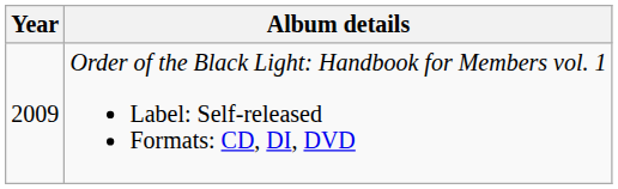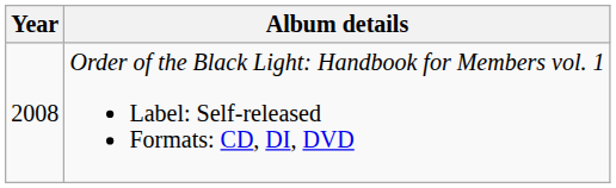row 2 | Year: 2009 -> 2008
